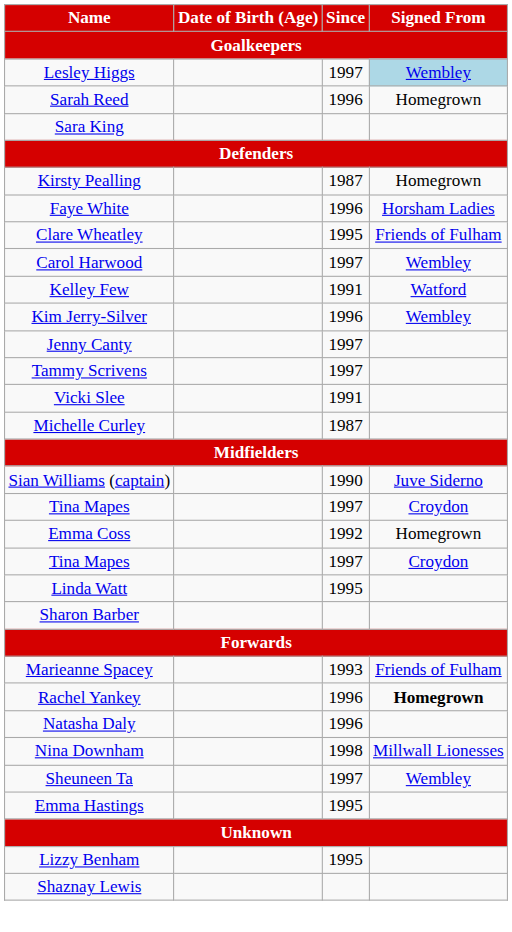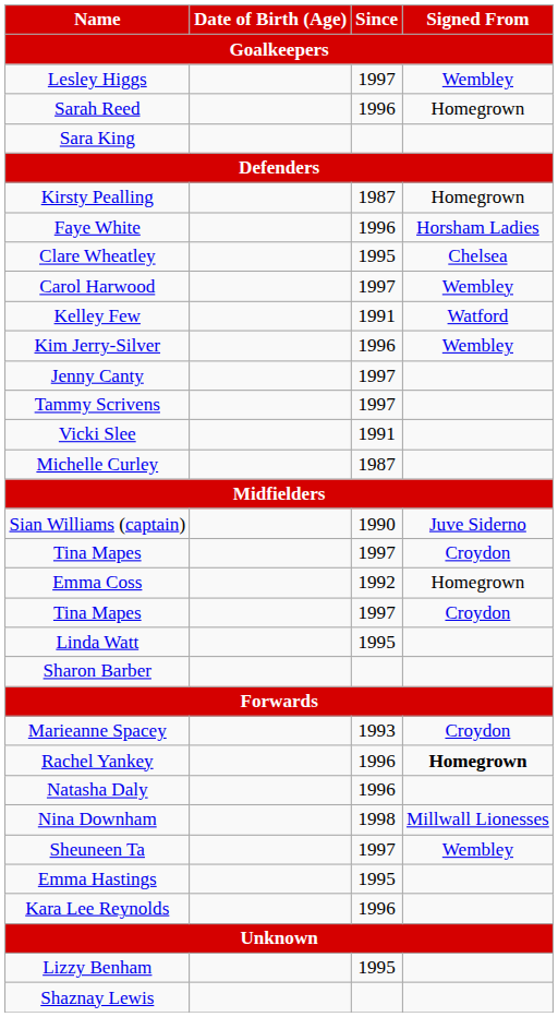Lesley Higgs | Signed From: lightblue background -> no background
Clare Wheatley | Signed From: Friends of Fulham -> Chelsea
Marieanne Spacey | Signed From: Friends of Fulham -> Croydon
+ row: Kara Lee Reynolds | 1996
